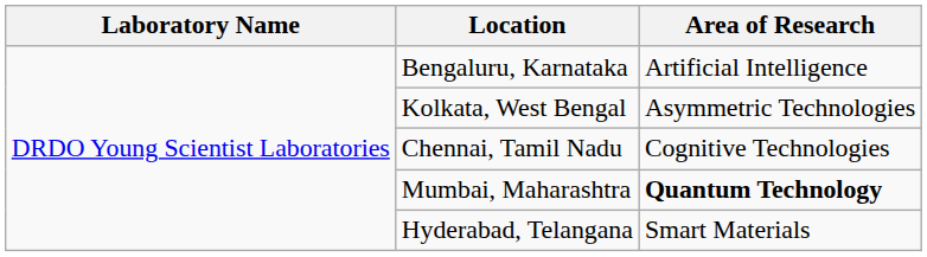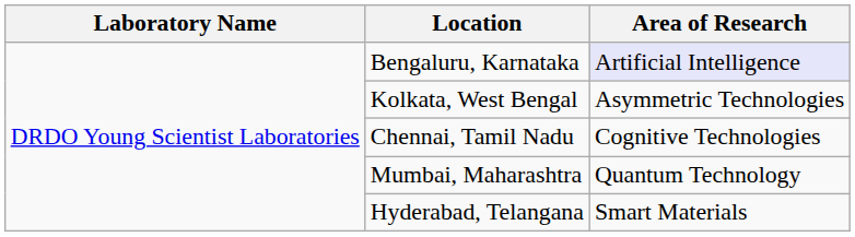Bengaluru, Karnataka | Area of Research: no background -> lavender background
Mumbai, Maharashtra | Area of Research: bold -> normal
